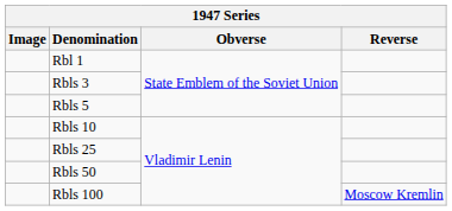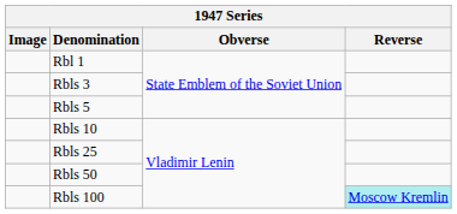Rbls 100 | Reverse: no background -> paleturquoise background
